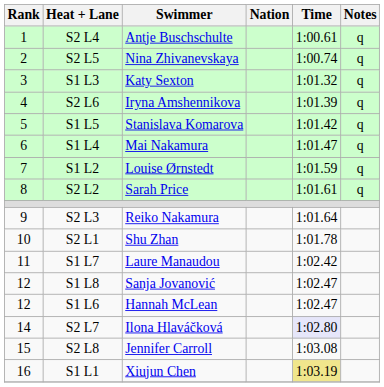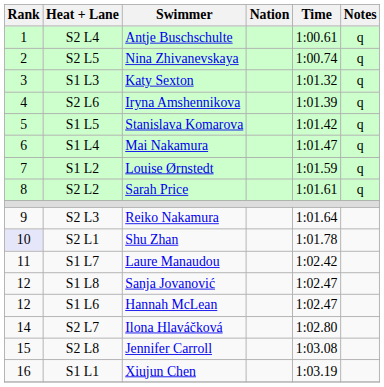S2 L1 | Rank: no background -> lavender background
S2 L7 | Time: lavender background -> no background
S1 L1 | Time: khaki background -> no background
